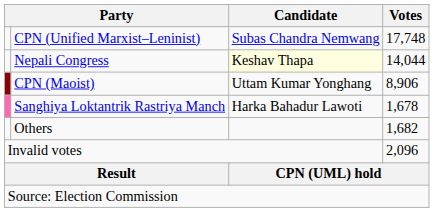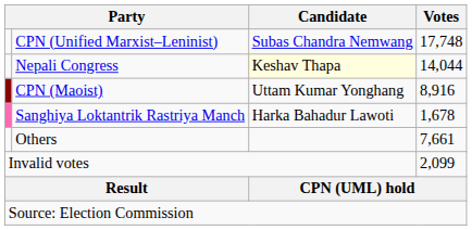CPN (Maoist) | Votes: 8,906 -> 8,916
Others | Votes: 1,682 -> 7,661
Invalid votes | Votes: 2,096 -> 2,099
